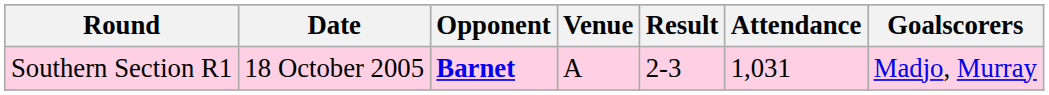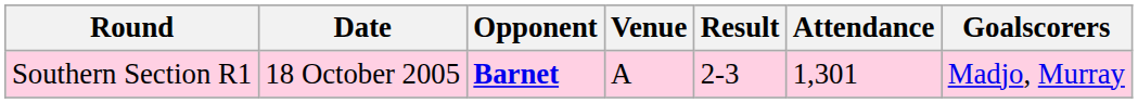Southern Section R1 | Attendance: 1,031 -> 1,301
